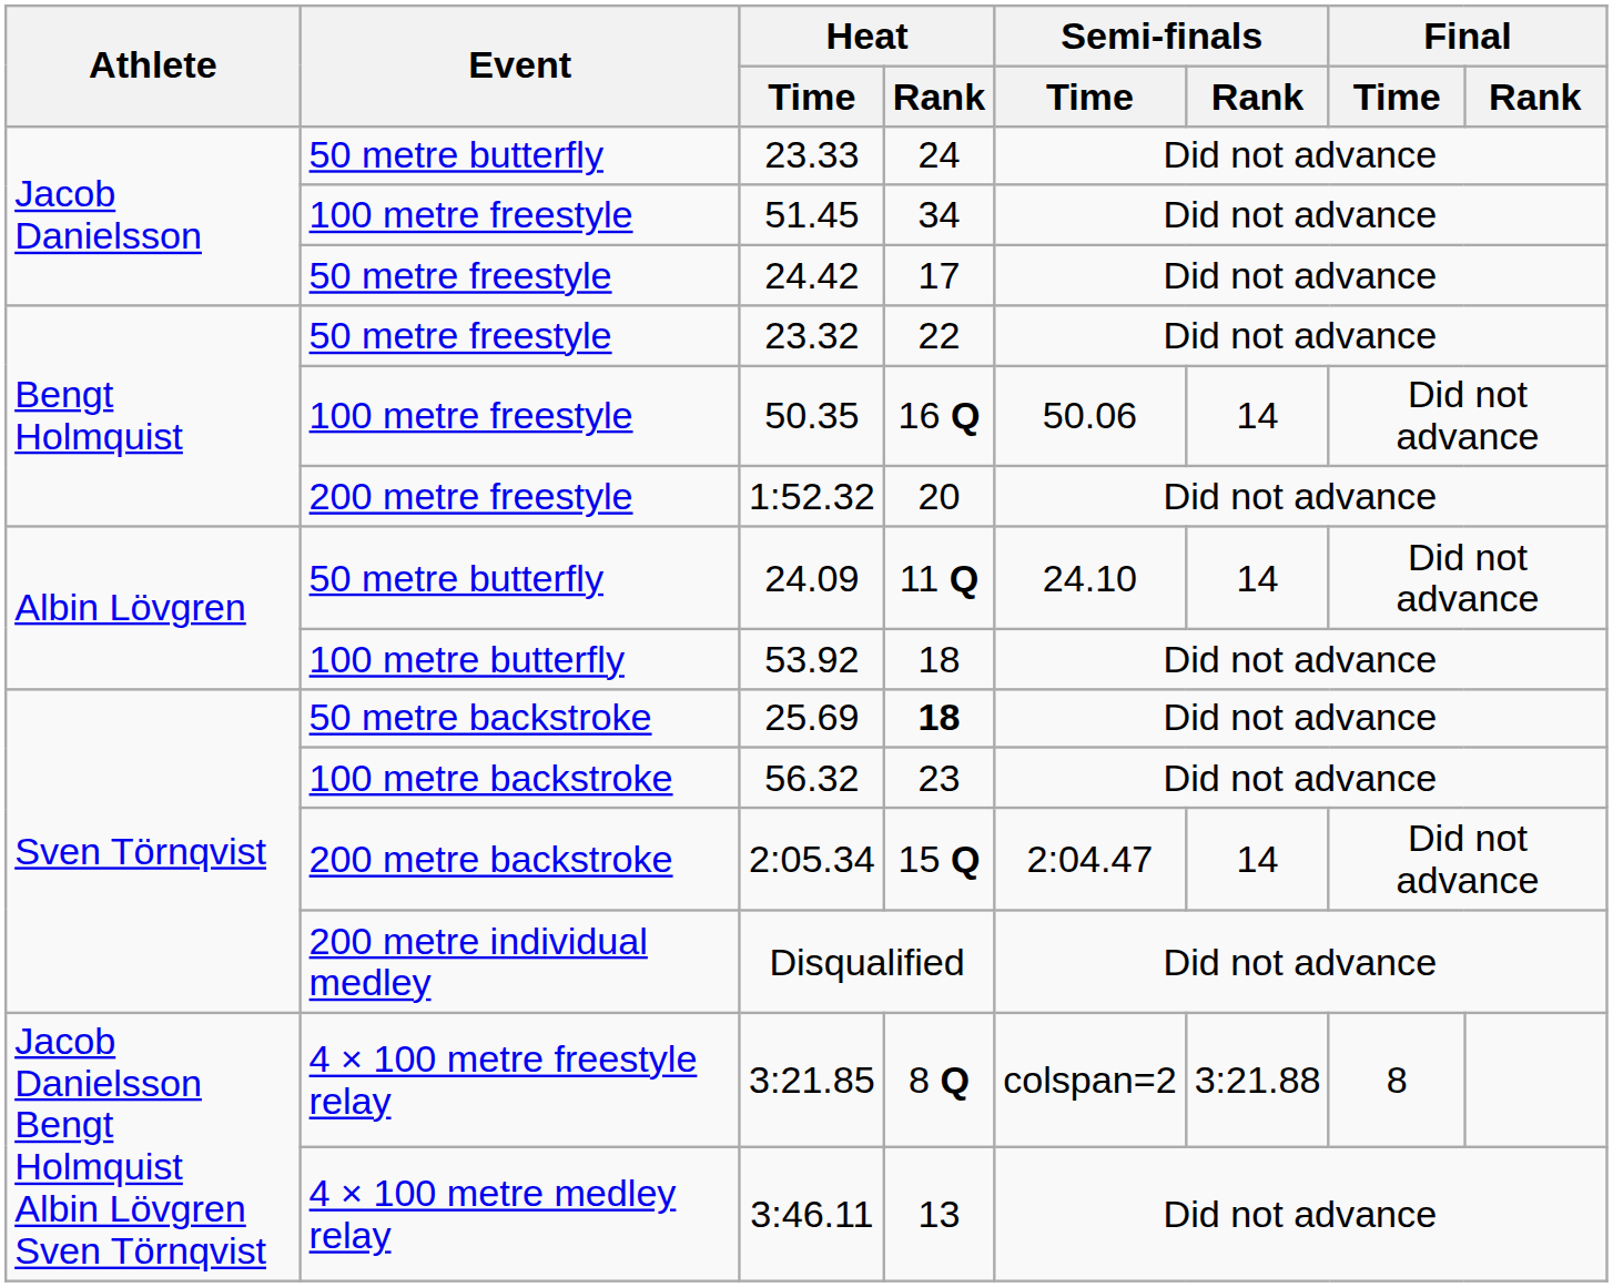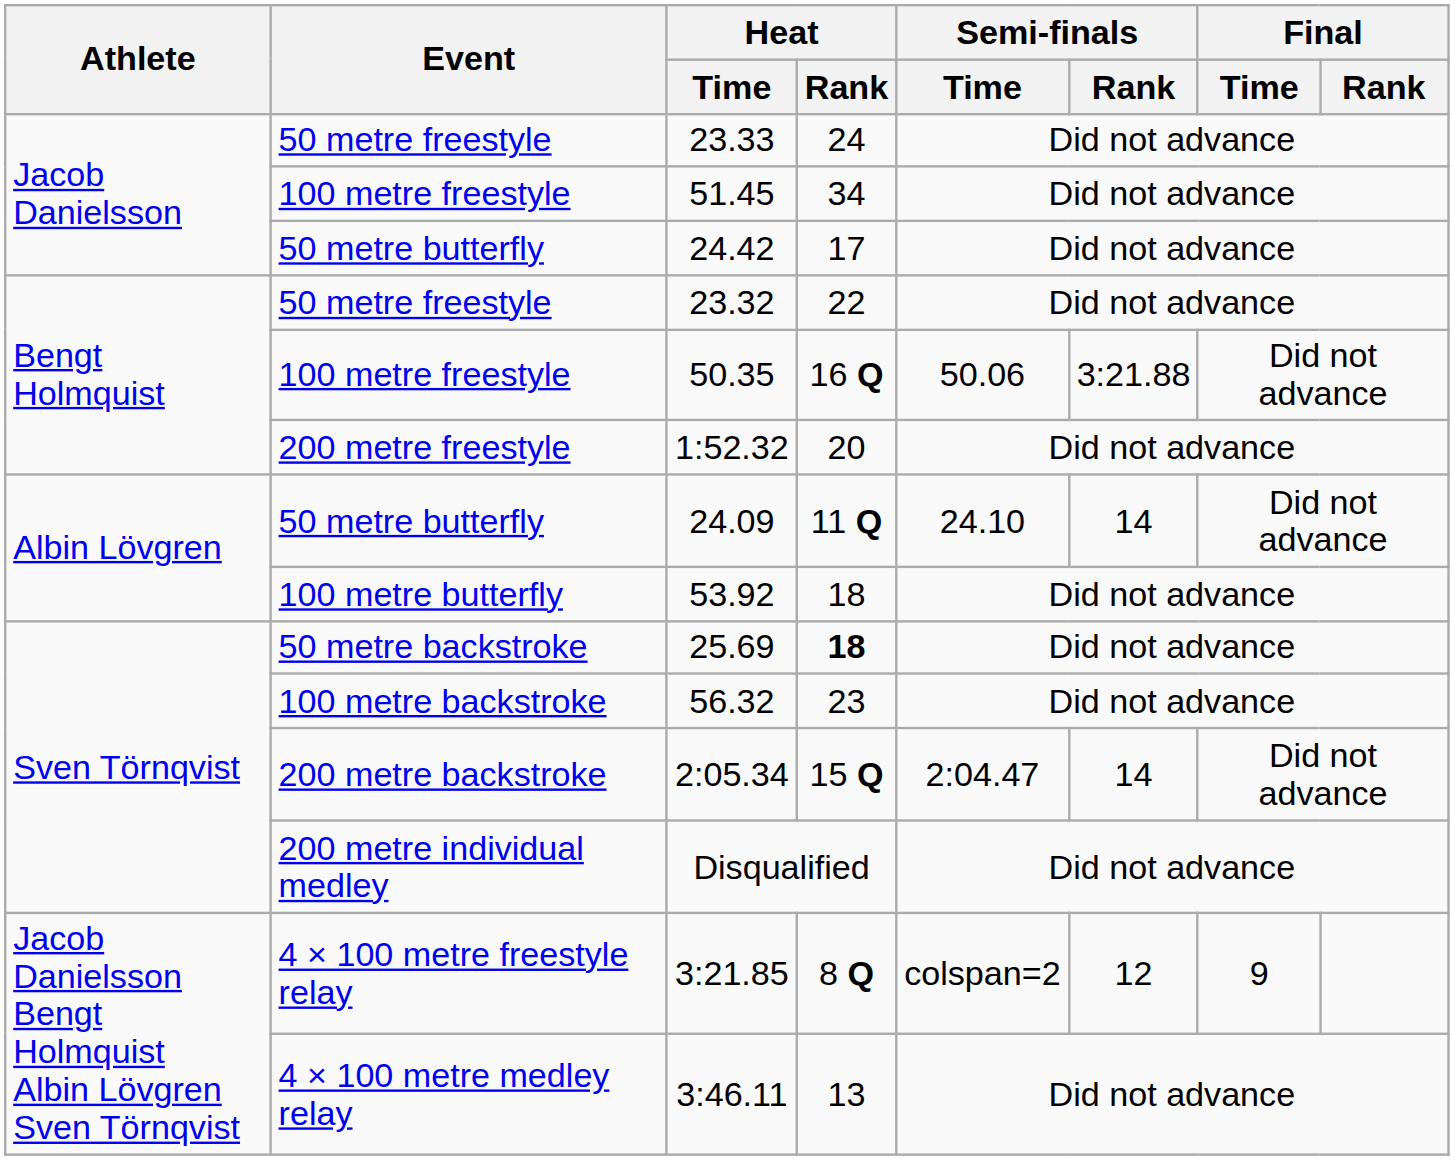23.33 | Event: 50 metre butterfly -> 50 metre freestyle
24.42 | Event: 50 metre freestyle -> 50 metre butterfly
50.35 | Semi-finals / Rank: 14 -> 3:21.88
3:21.85 | Semi-finals / Rank: 3:21.88 -> 12
3:21.85 | Final / Time: 8 -> 9
